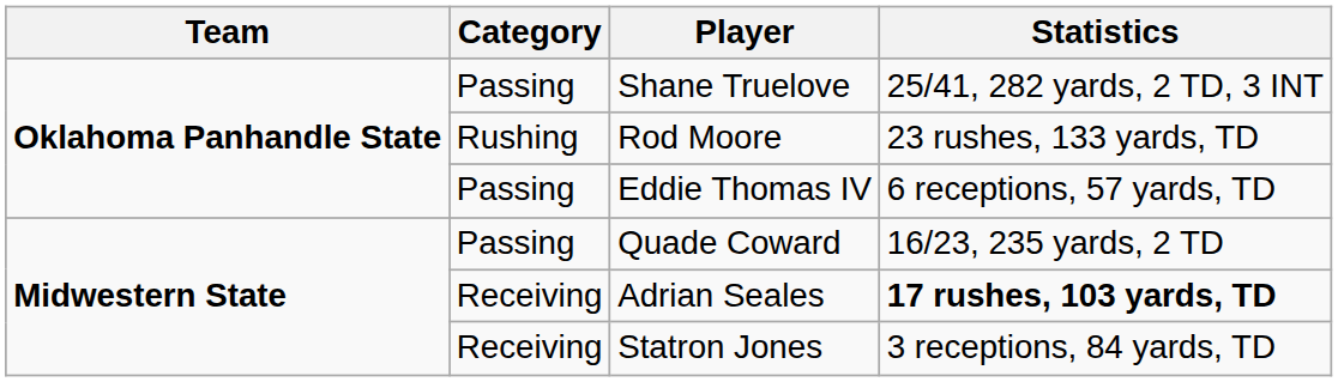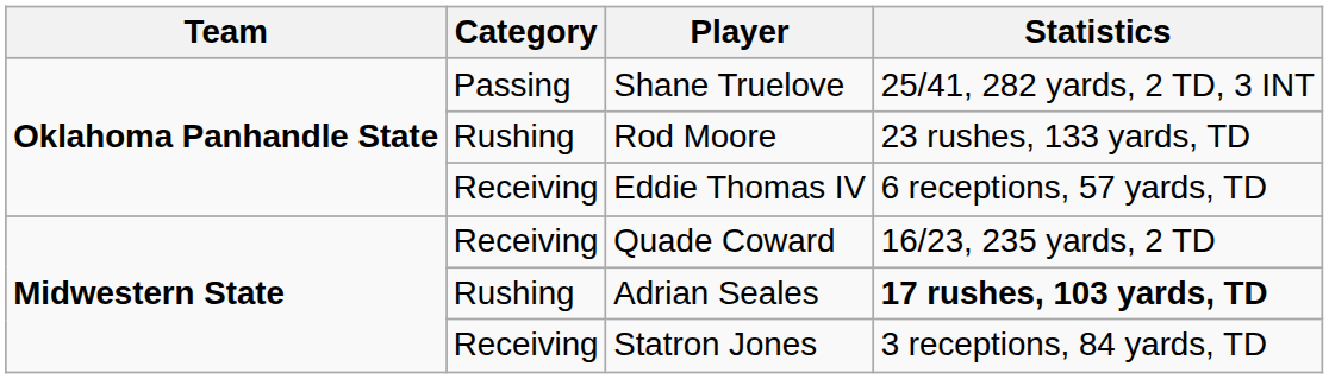Eddie Thomas IV | Category: Passing -> Receiving
Quade Coward | Category: Passing -> Receiving
Adrian Seales | Category: Receiving -> Rushing
